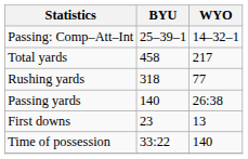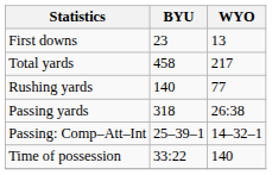rows swapped: First downs <-> Passing: Comp–Att–Int
Rushing yards | BYU: 318 -> 140
Passing yards | BYU: 140 -> 318
